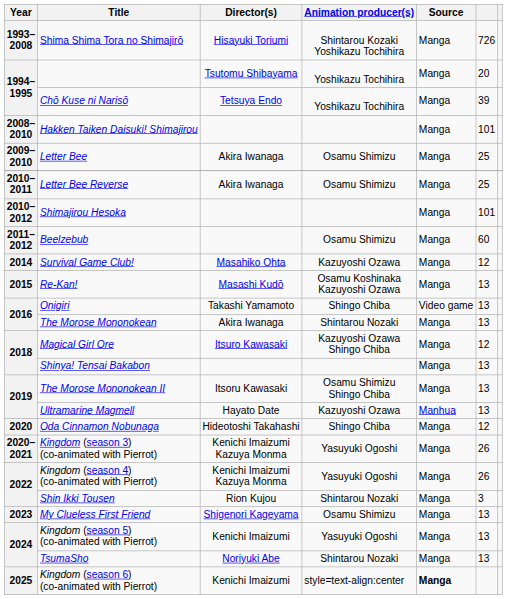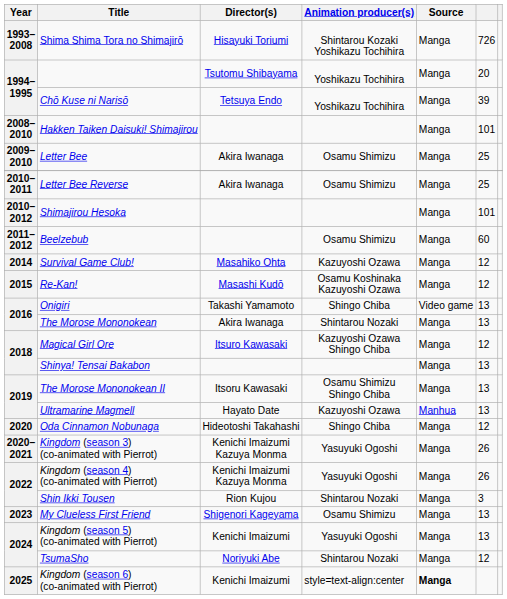Re-Kan! | column 6: 13 -> 12
TsumaSho | column 6: 13 -> 12
